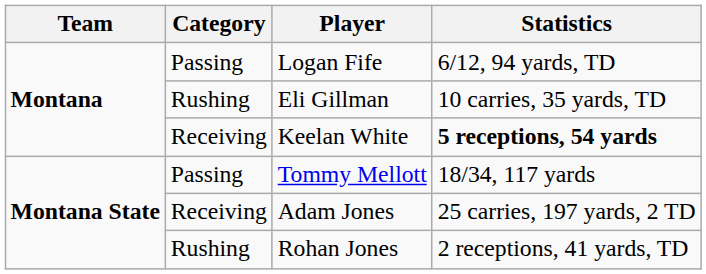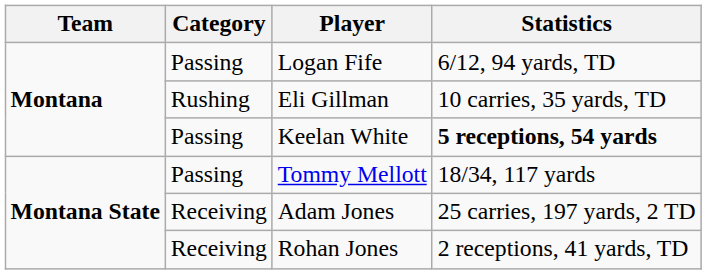Keelan White | Category: Receiving -> Passing
Rohan Jones | Category: Rushing -> Receiving
